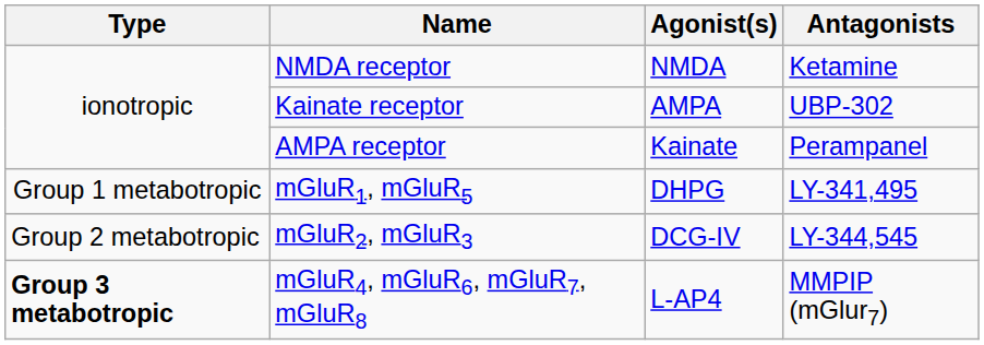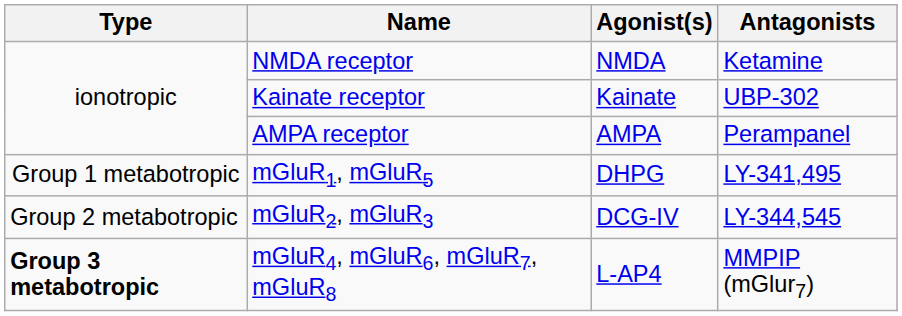Kainate receptor | Agonist(s): AMPA -> Kainate
AMPA receptor | Agonist(s): Kainate -> AMPA
